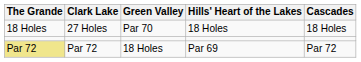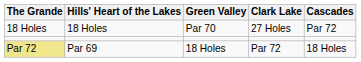columns swapped: Clark Lake <-> Hills' Heart of the Lakes
row 2 | Cascades: 18 Holes -> Par 72
row 4 | Cascades: Par 72 -> 18 Holes
